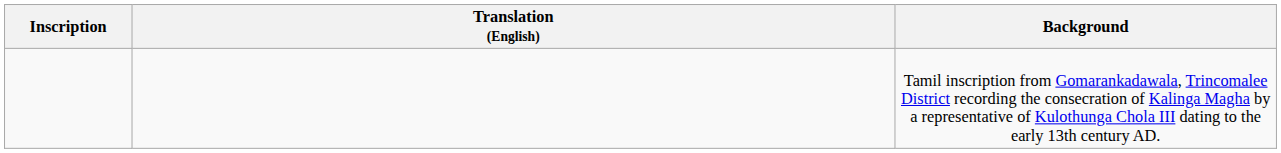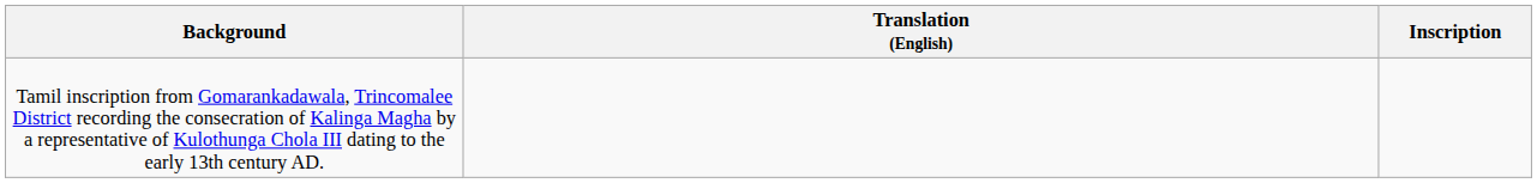columns swapped: Background <-> Inscription
